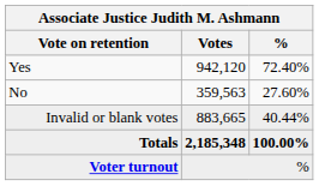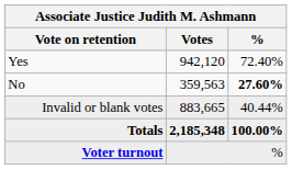No | %: normal -> bold
